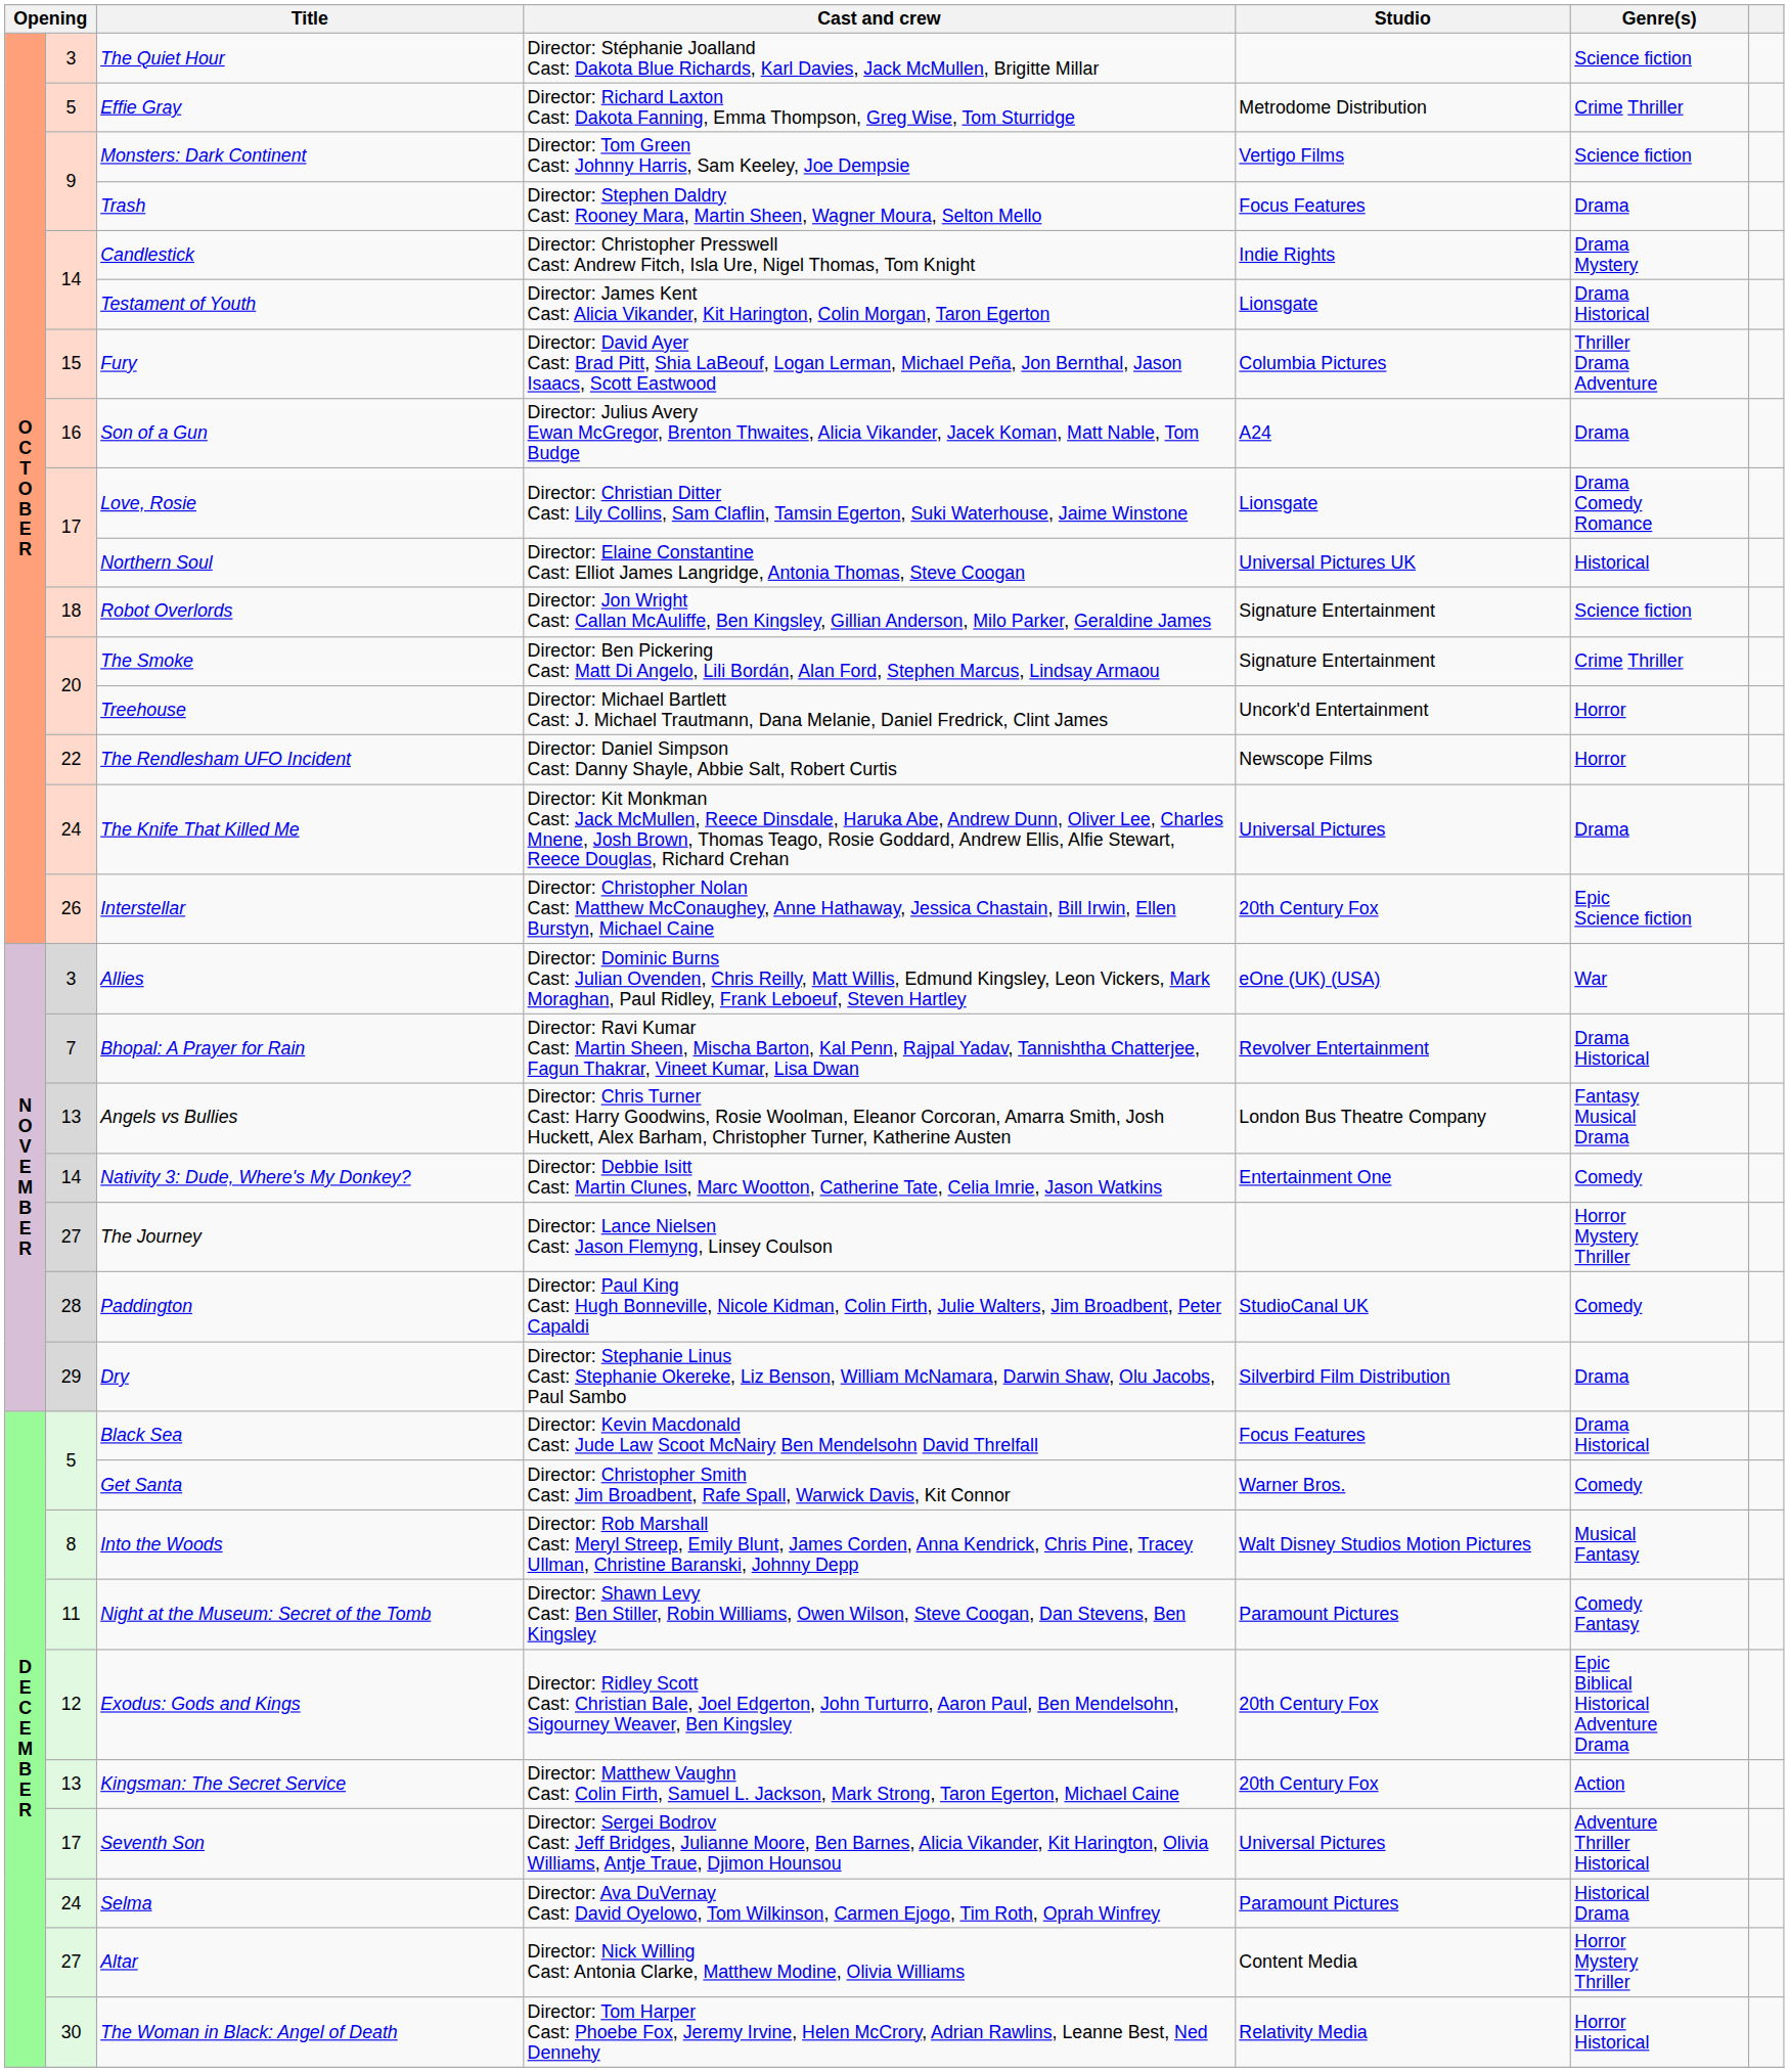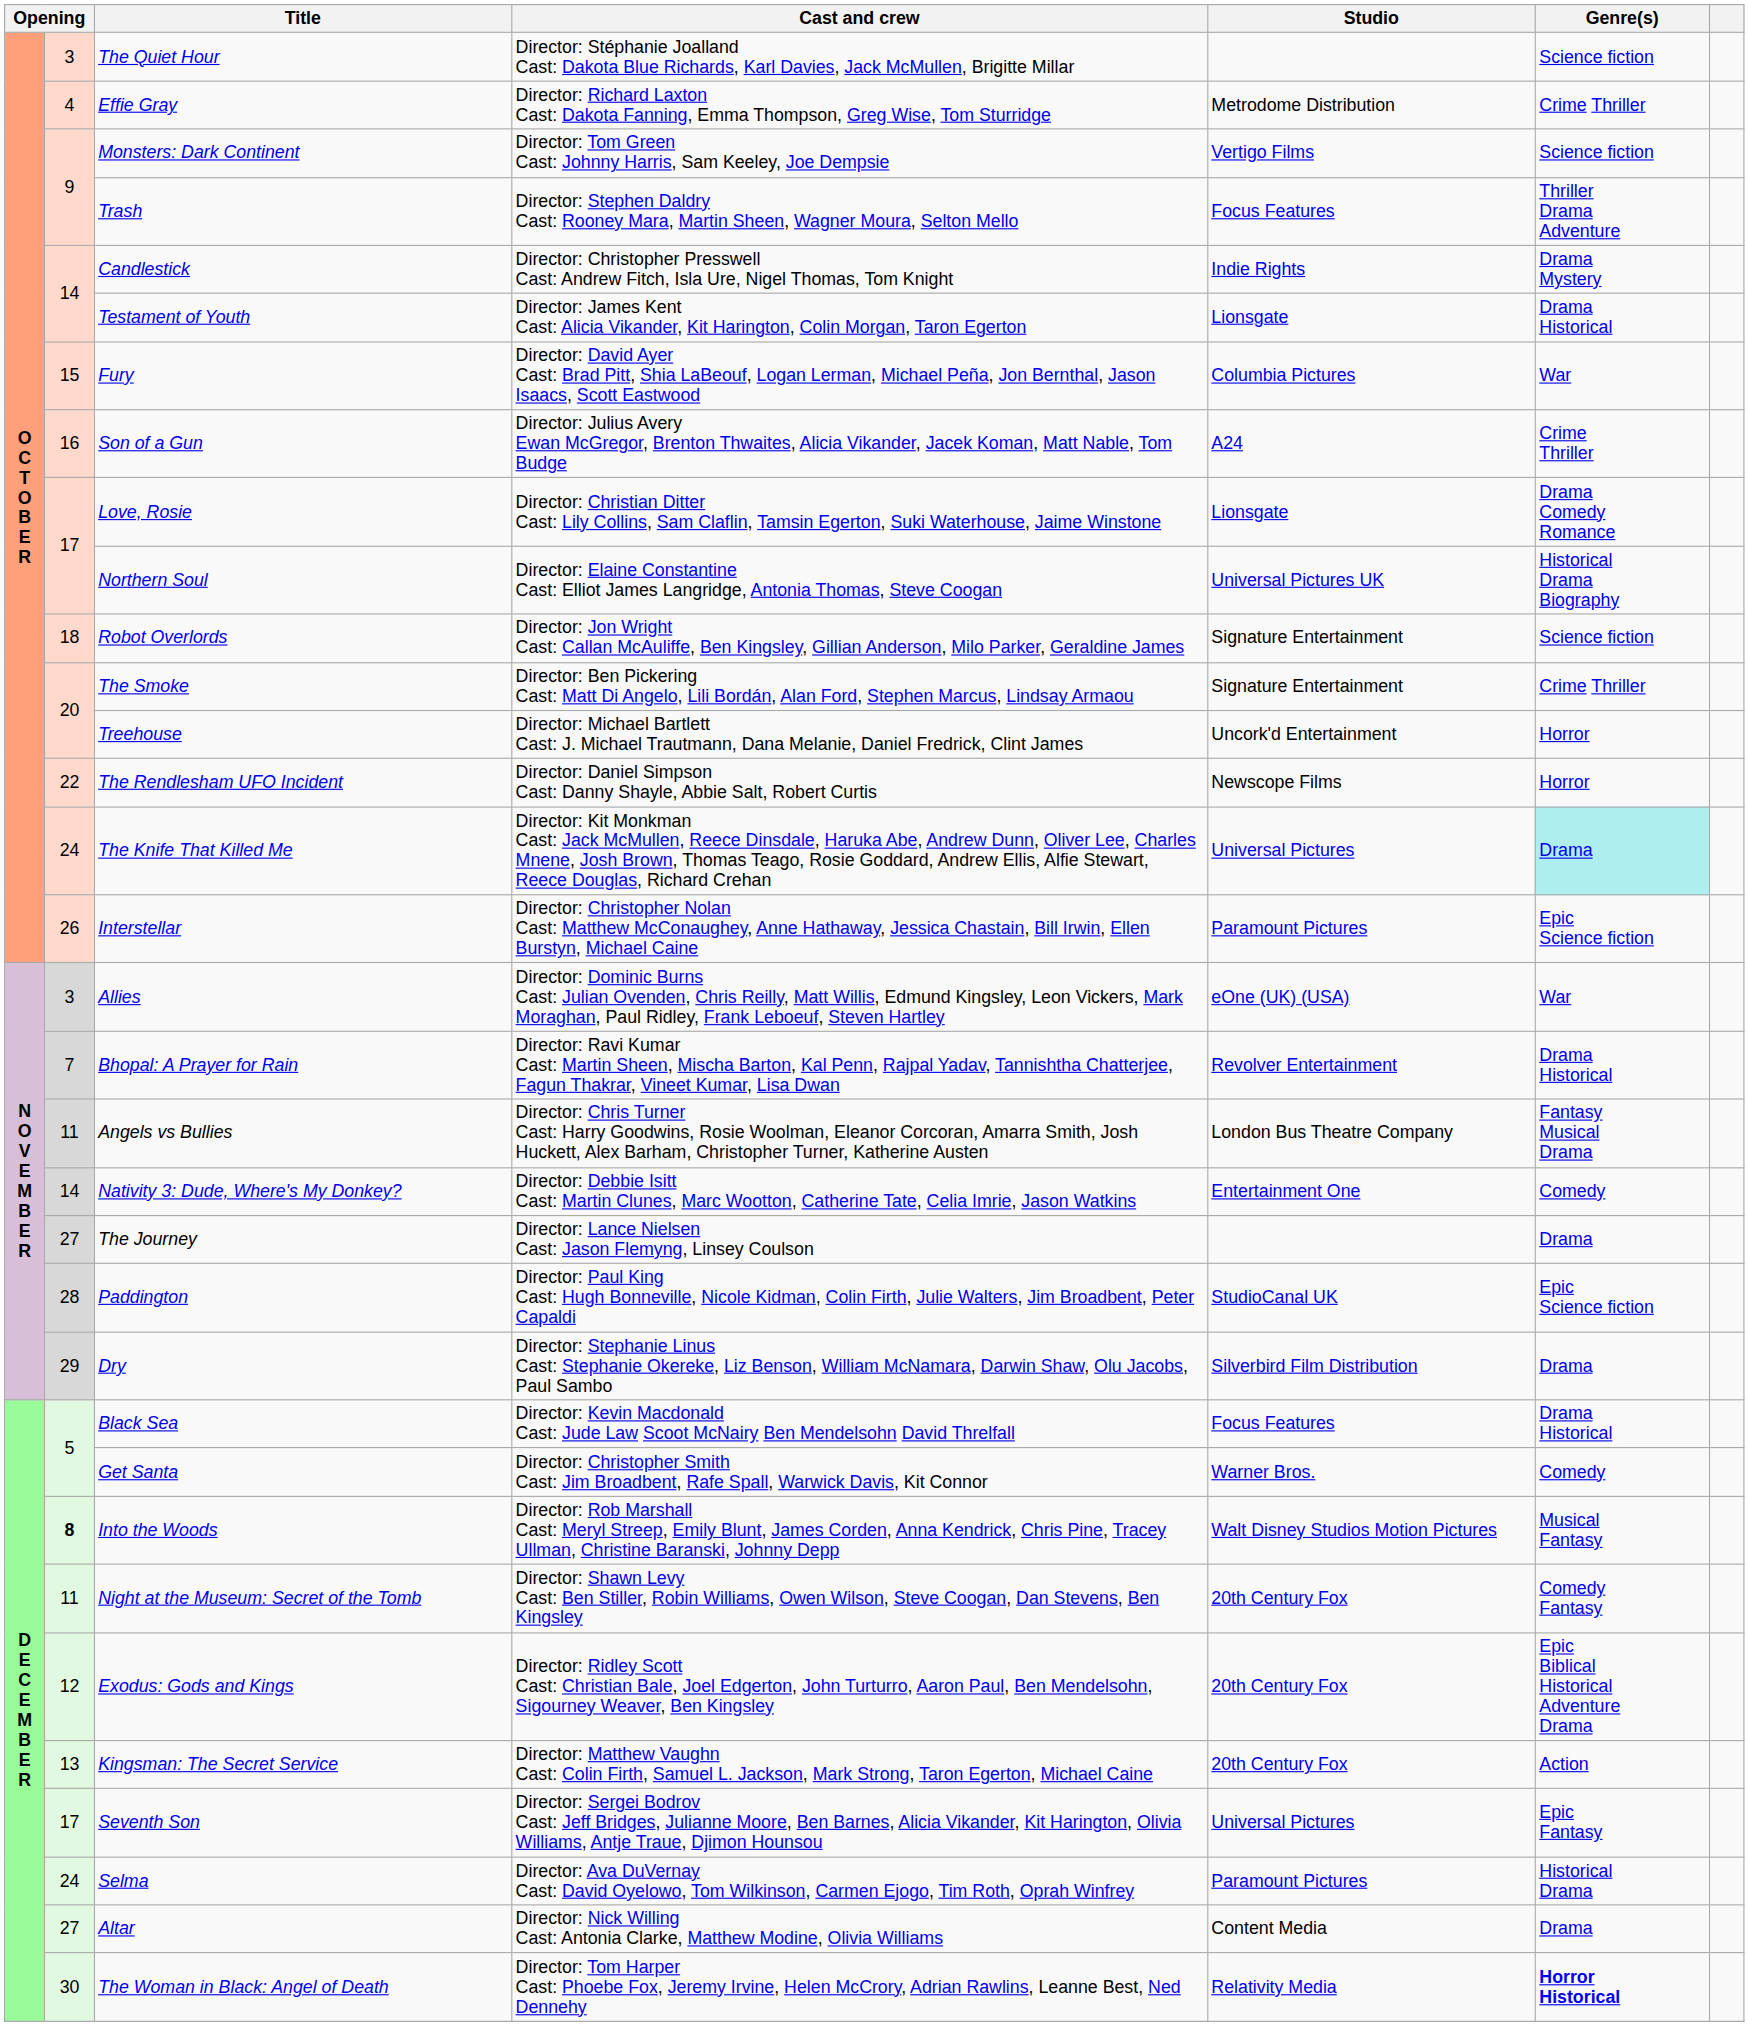Effie Gray | column 2: 5 -> 4
Trash | Genre(s): Drama -> Thriller Drama Adventure
Fury | Genre(s): Thriller Drama Adventure -> War
Son of a Gun | Genre(s): Drama -> Crime Thriller
Northern Soul | Genre(s): Historical -> Historical Drama Biography
The Knife That Killed Me | Genre(s): no background -> paleturquoise background
Interstellar | Studio: 20th Century Fox -> Paramount Pictures
Angels vs Bullies | column 2: 13 -> 11
The Journey | Genre(s): Horror Mystery Thriller -> Drama
Paddington | Genre(s): Comedy -> Epic Science fiction
Into the Woods | column 2: normal -> bold
Night at the Museum: Secret of the Tomb | Studio: Paramount Pictures -> 20th Century Fox
Seventh Son | Genre(s): Adventure Thriller Historical -> Epic Fantasy
Altar | Genre(s): Horror Mystery Thriller -> Drama
The Woman in Black: Angel of Death | Genre(s): normal -> bold
